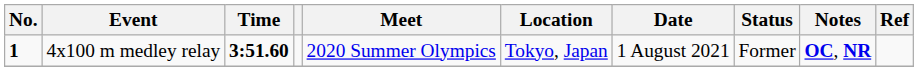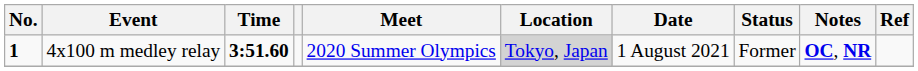4x100 m medley relay | Location: no background -> lightgrey background
